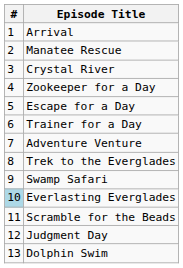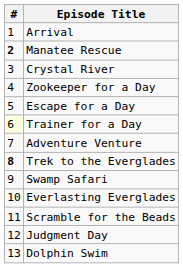Manatee Rescue | #: normal -> bold
Trainer for a Day | #: no background -> lightyellow background
Trek to the Everglades | #: normal -> bold
Everlasting Everglades | #: lightblue background -> no background
